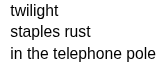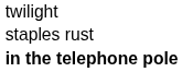row 3 | column 1: normal -> bold
